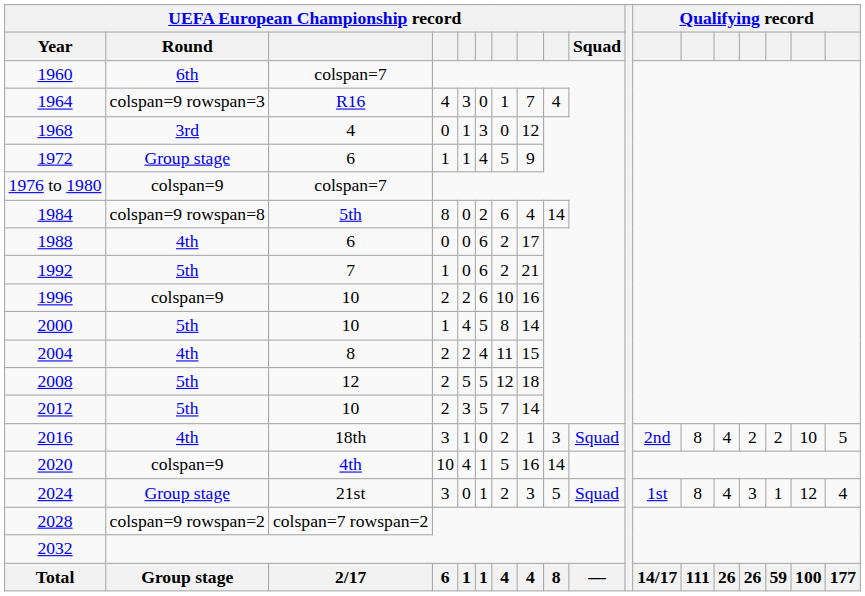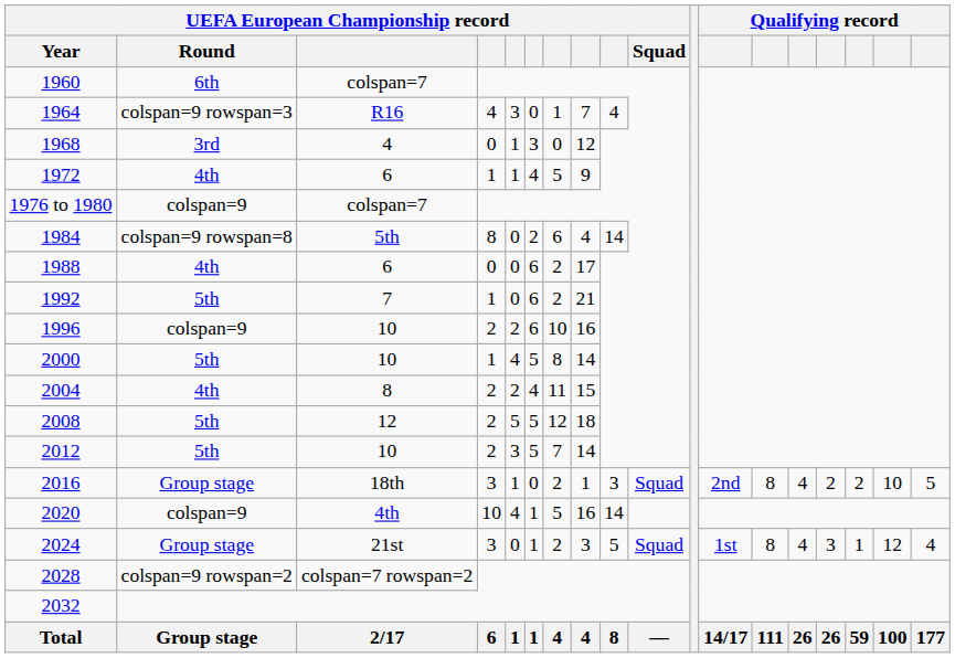1972 | UEFA European Championship record / Round: Group stage -> 4th
2016 | UEFA European Championship record / Round: 4th -> Group stage
